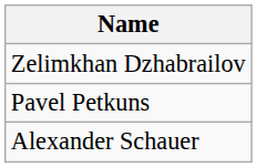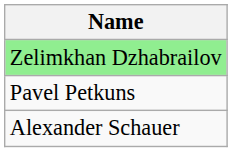row 2 | column 1: no background -> lightgreen background
